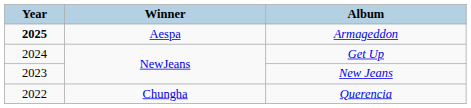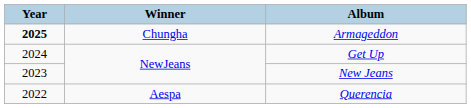Armageddon | Winner: Aespa -> Chungha
Querencia | Winner: Chungha -> Aespa
